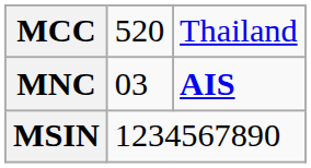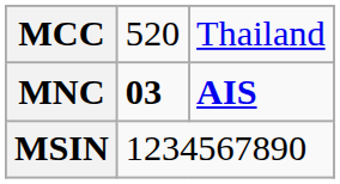MNC | column 2: normal -> bold
